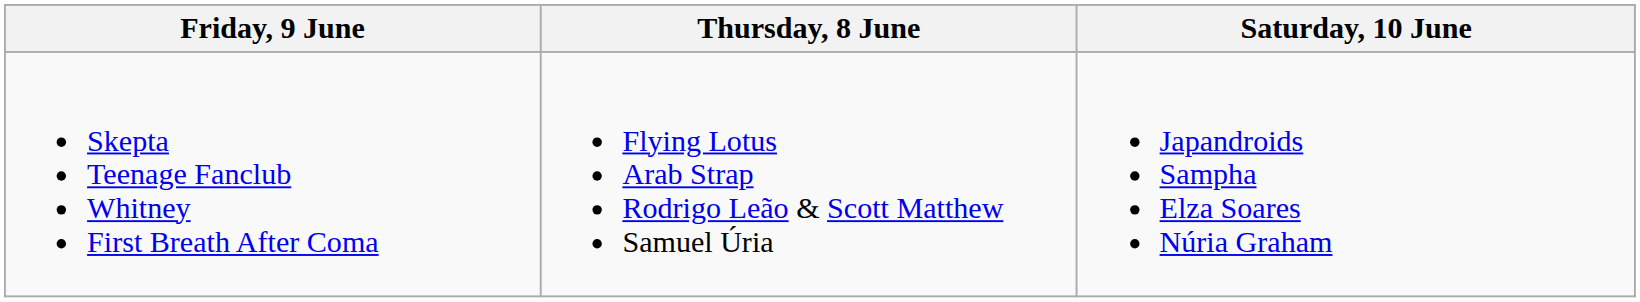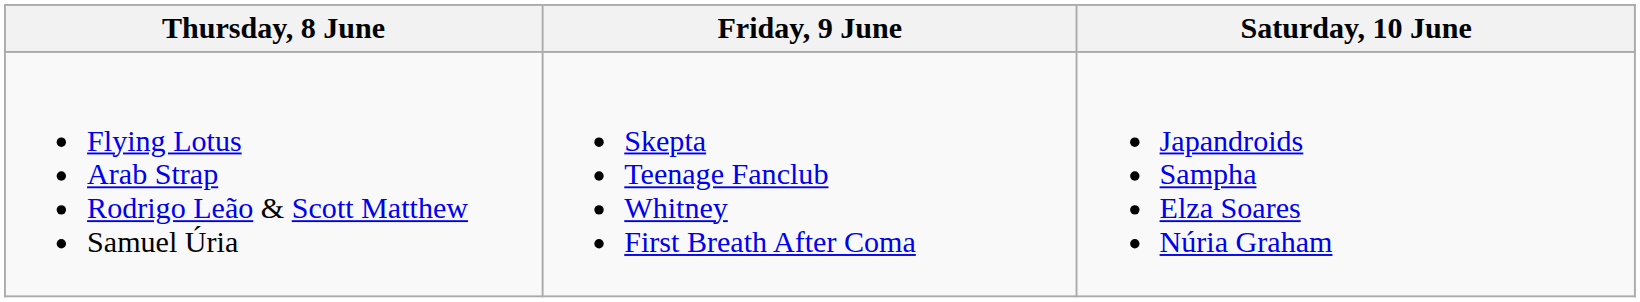columns swapped: Thursday, 8 June <-> Friday, 9 June
